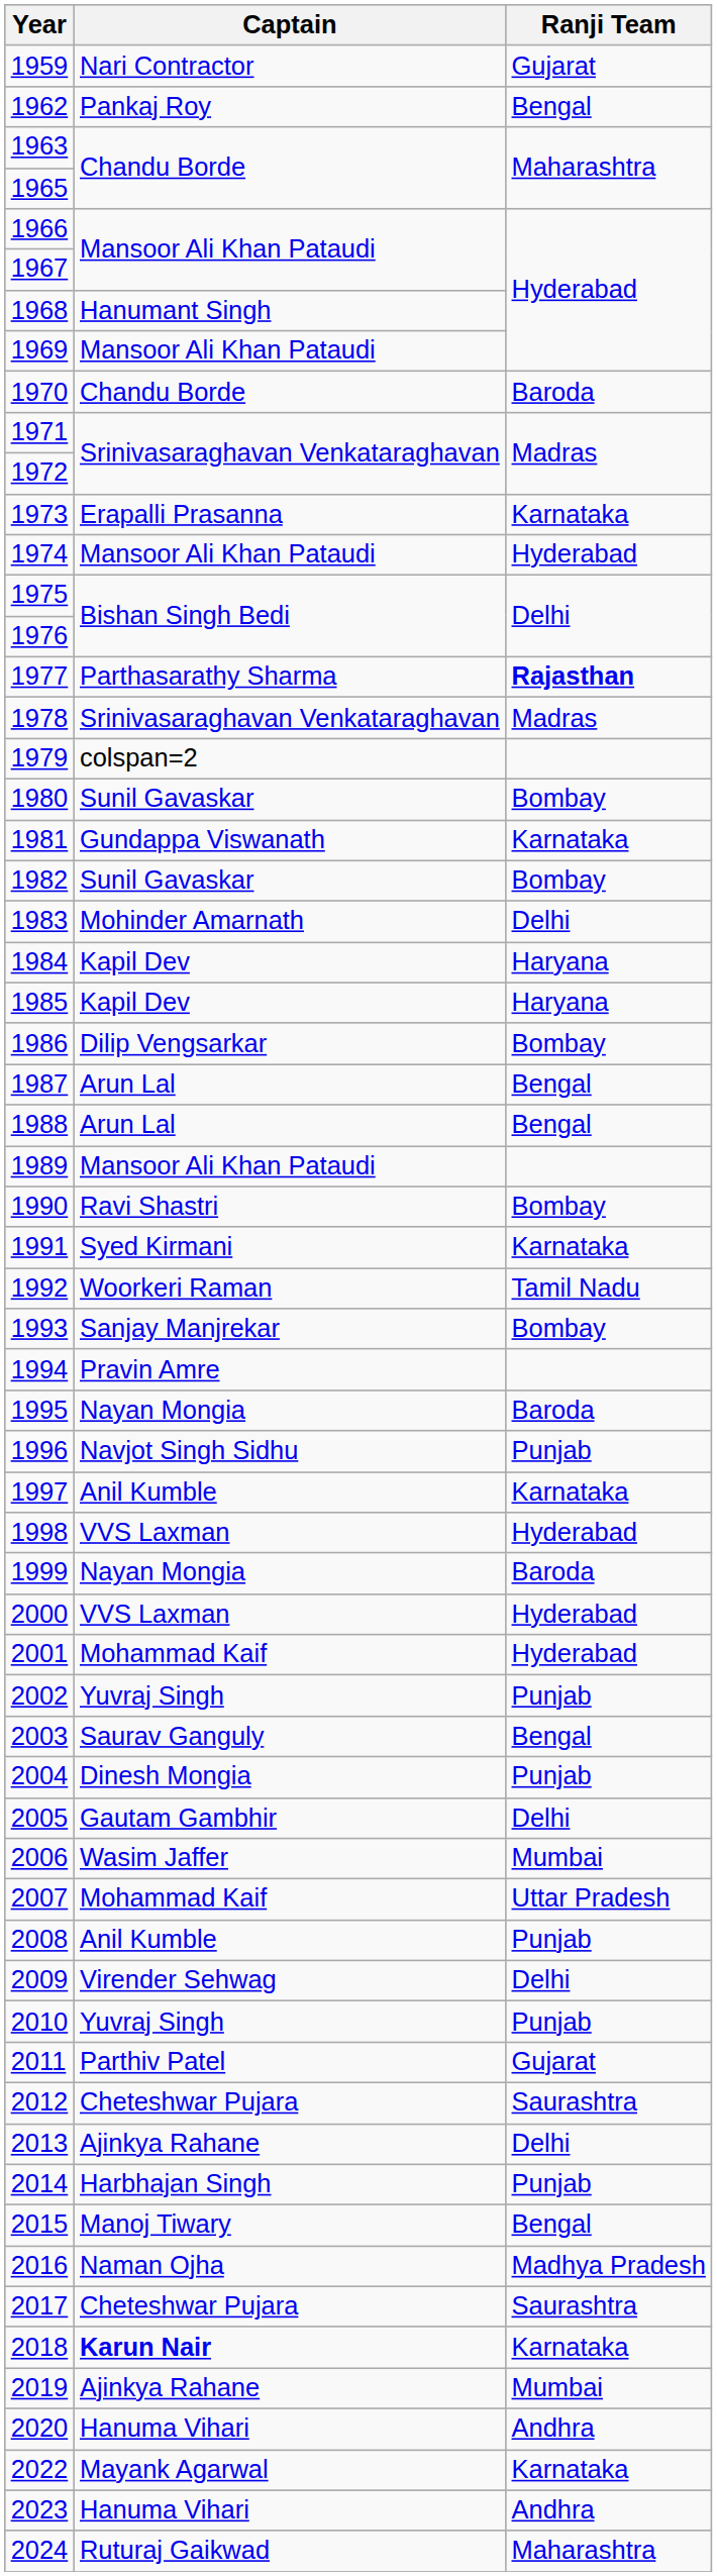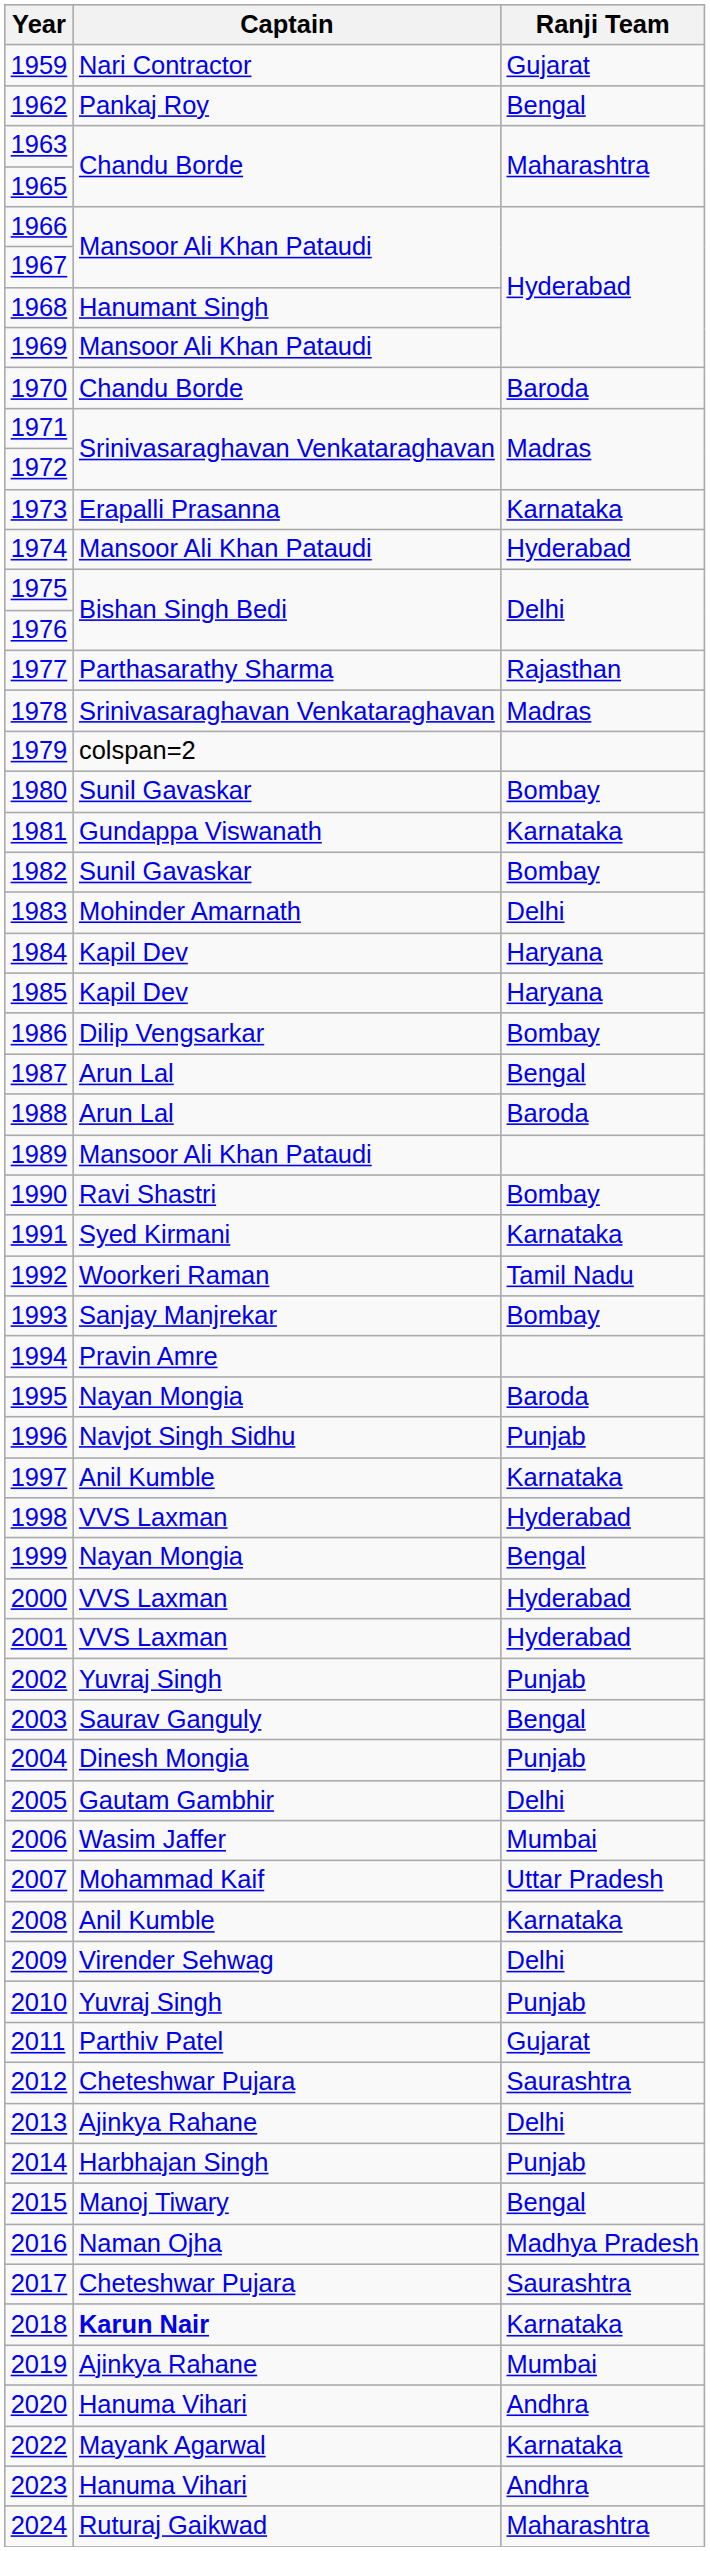1977 | Ranji Team: bold -> normal
1988 | Ranji Team: Bengal -> Baroda
1999 | Ranji Team: Baroda -> Bengal
2001 | Captain: Mohammad Kaif -> VVS Laxman
2008 | Ranji Team: Punjab -> Karnataka
